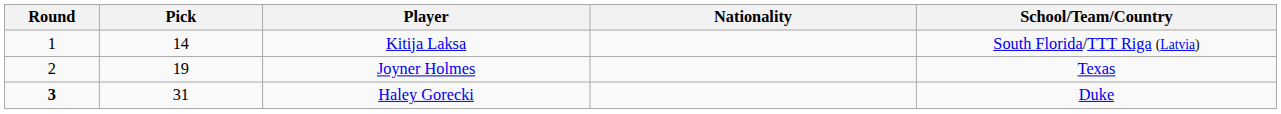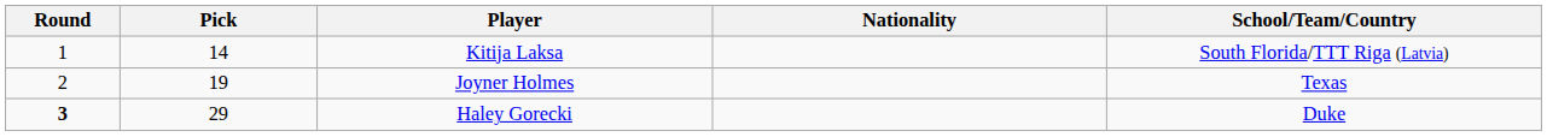Haley Gorecki | Pick: 31 -> 29
